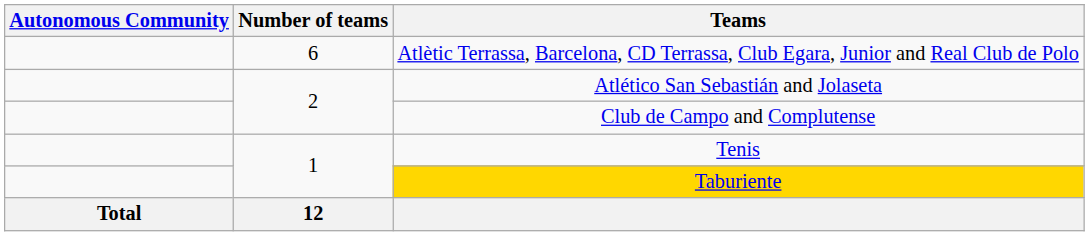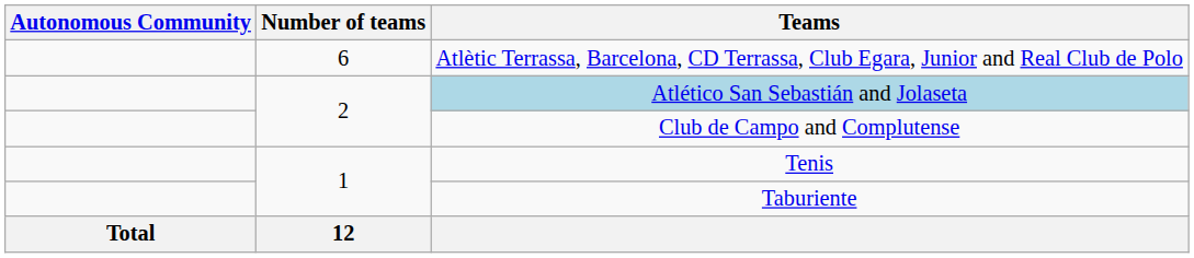Atlético San Sebastián and Jolaseta | Teams: no background -> lightblue background
Taburiente | Teams: gold background -> no background
